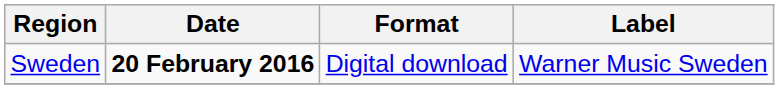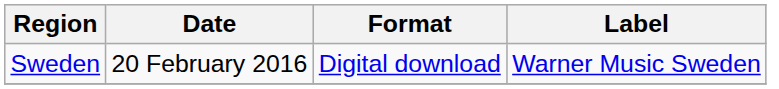Sweden | Date: bold -> normal
